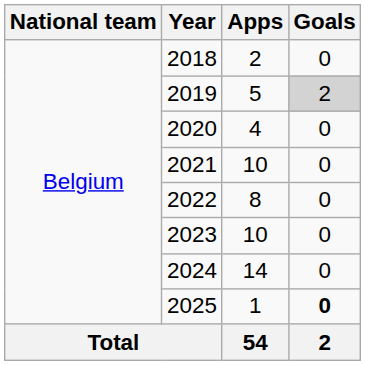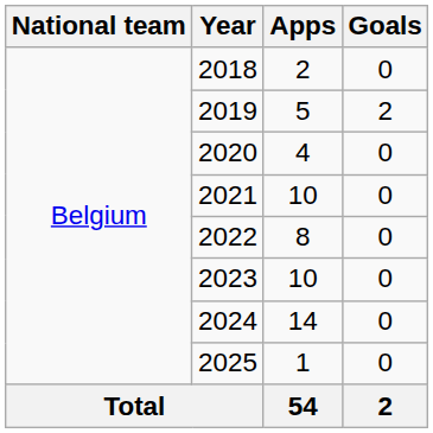2019 | Goals: lightgrey background -> no background
2025 | Goals: bold -> normal
